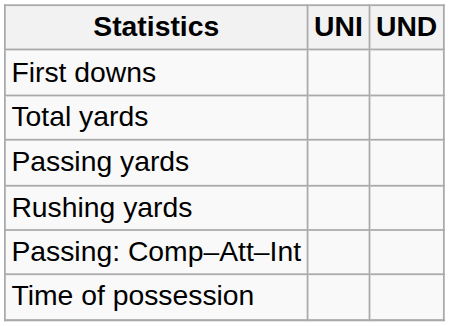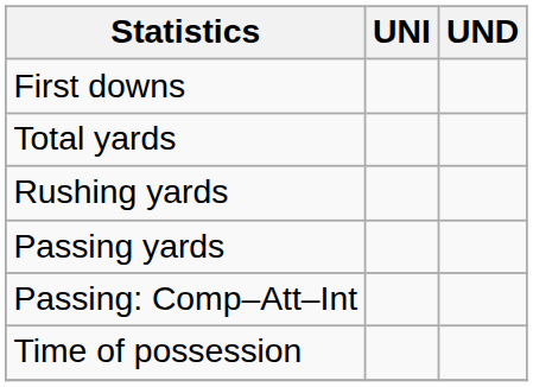rows swapped: Rushing yards <-> Passing yards
